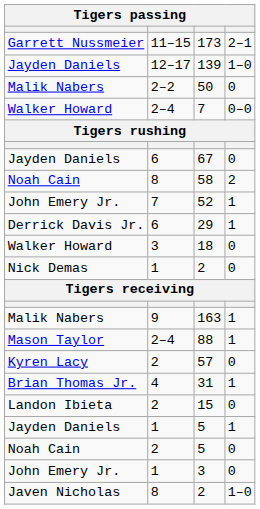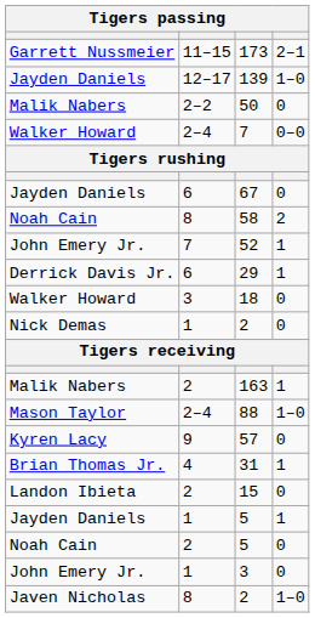163 | column 2: 9 -> 2
88 | column 4: 1 -> 1–0
57 | column 2: 2 -> 9
